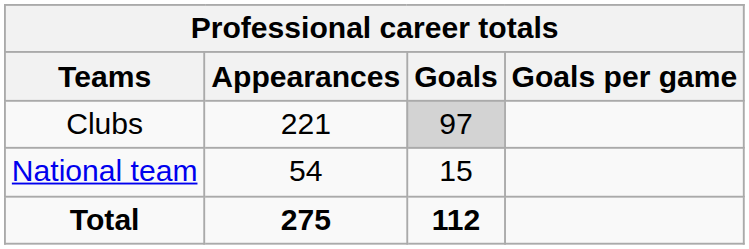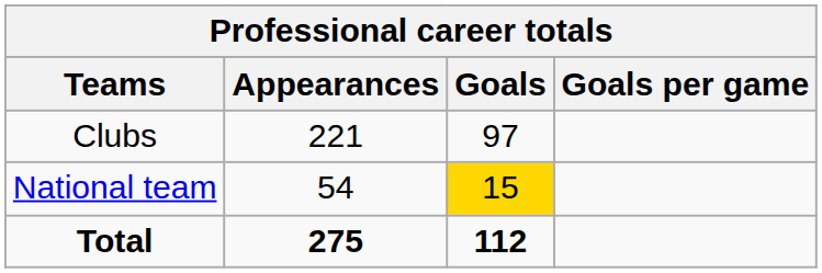Clubs | Goals: lightgrey background -> no background
National team | Goals: no background -> gold background
